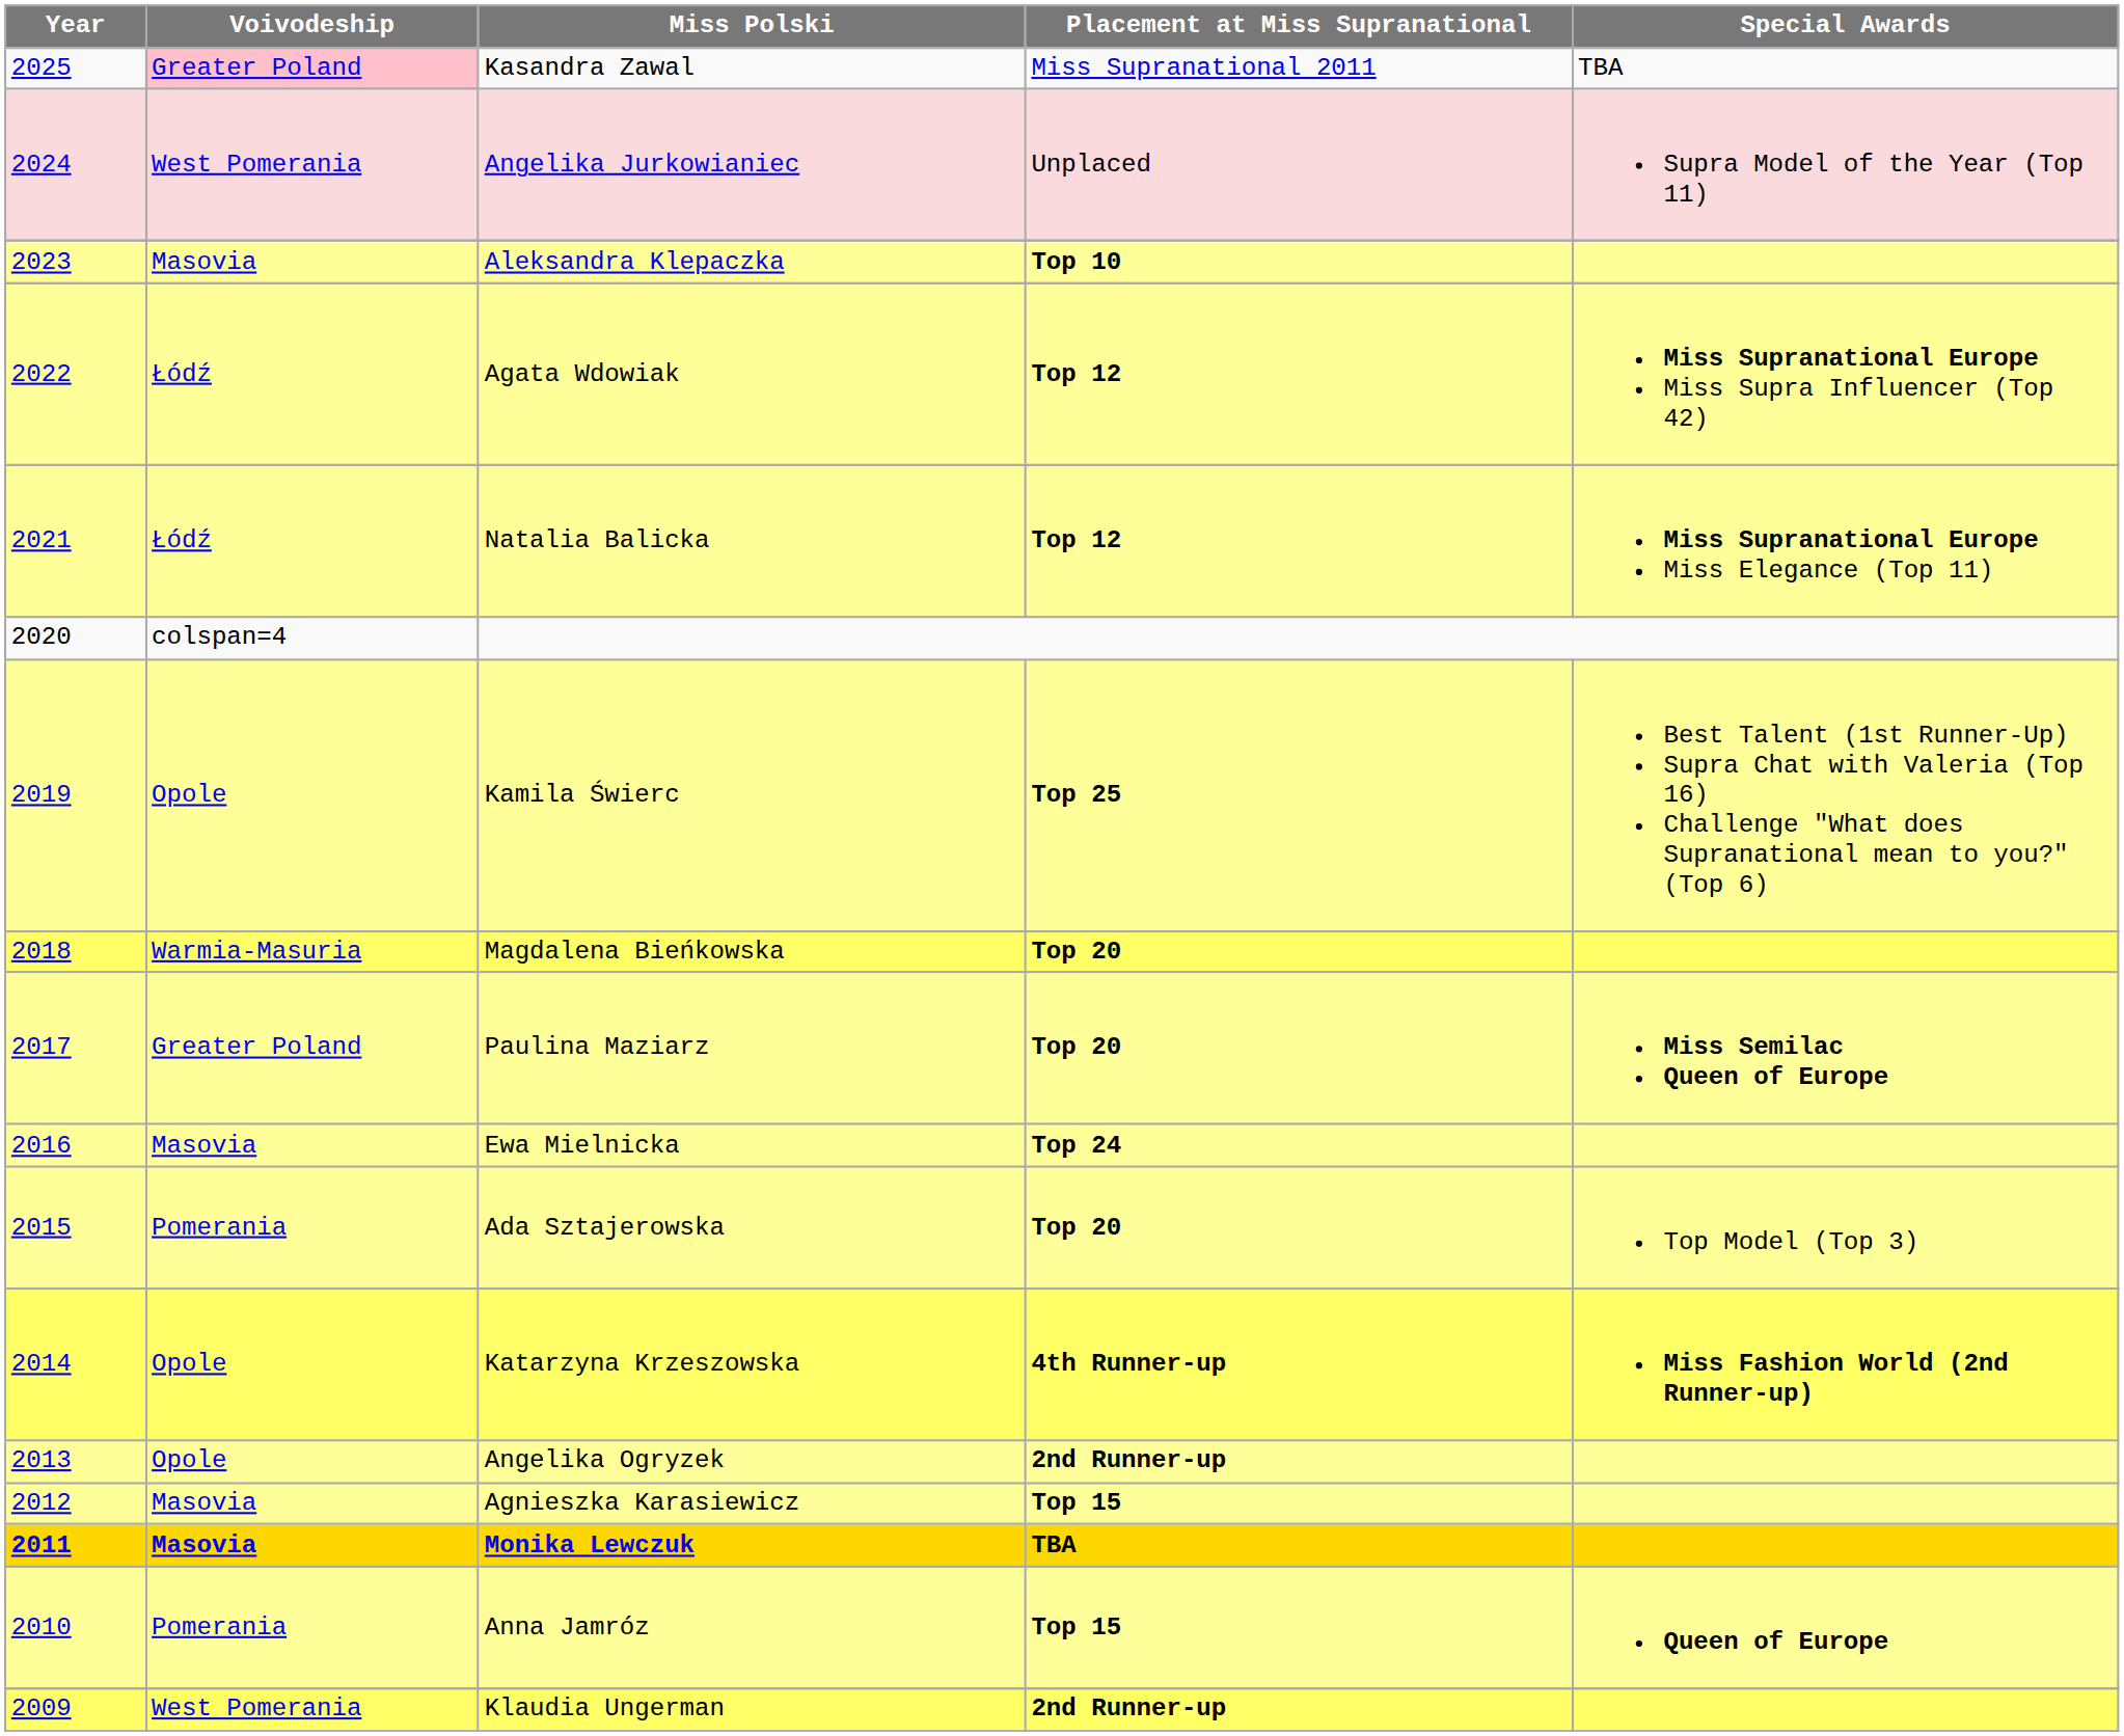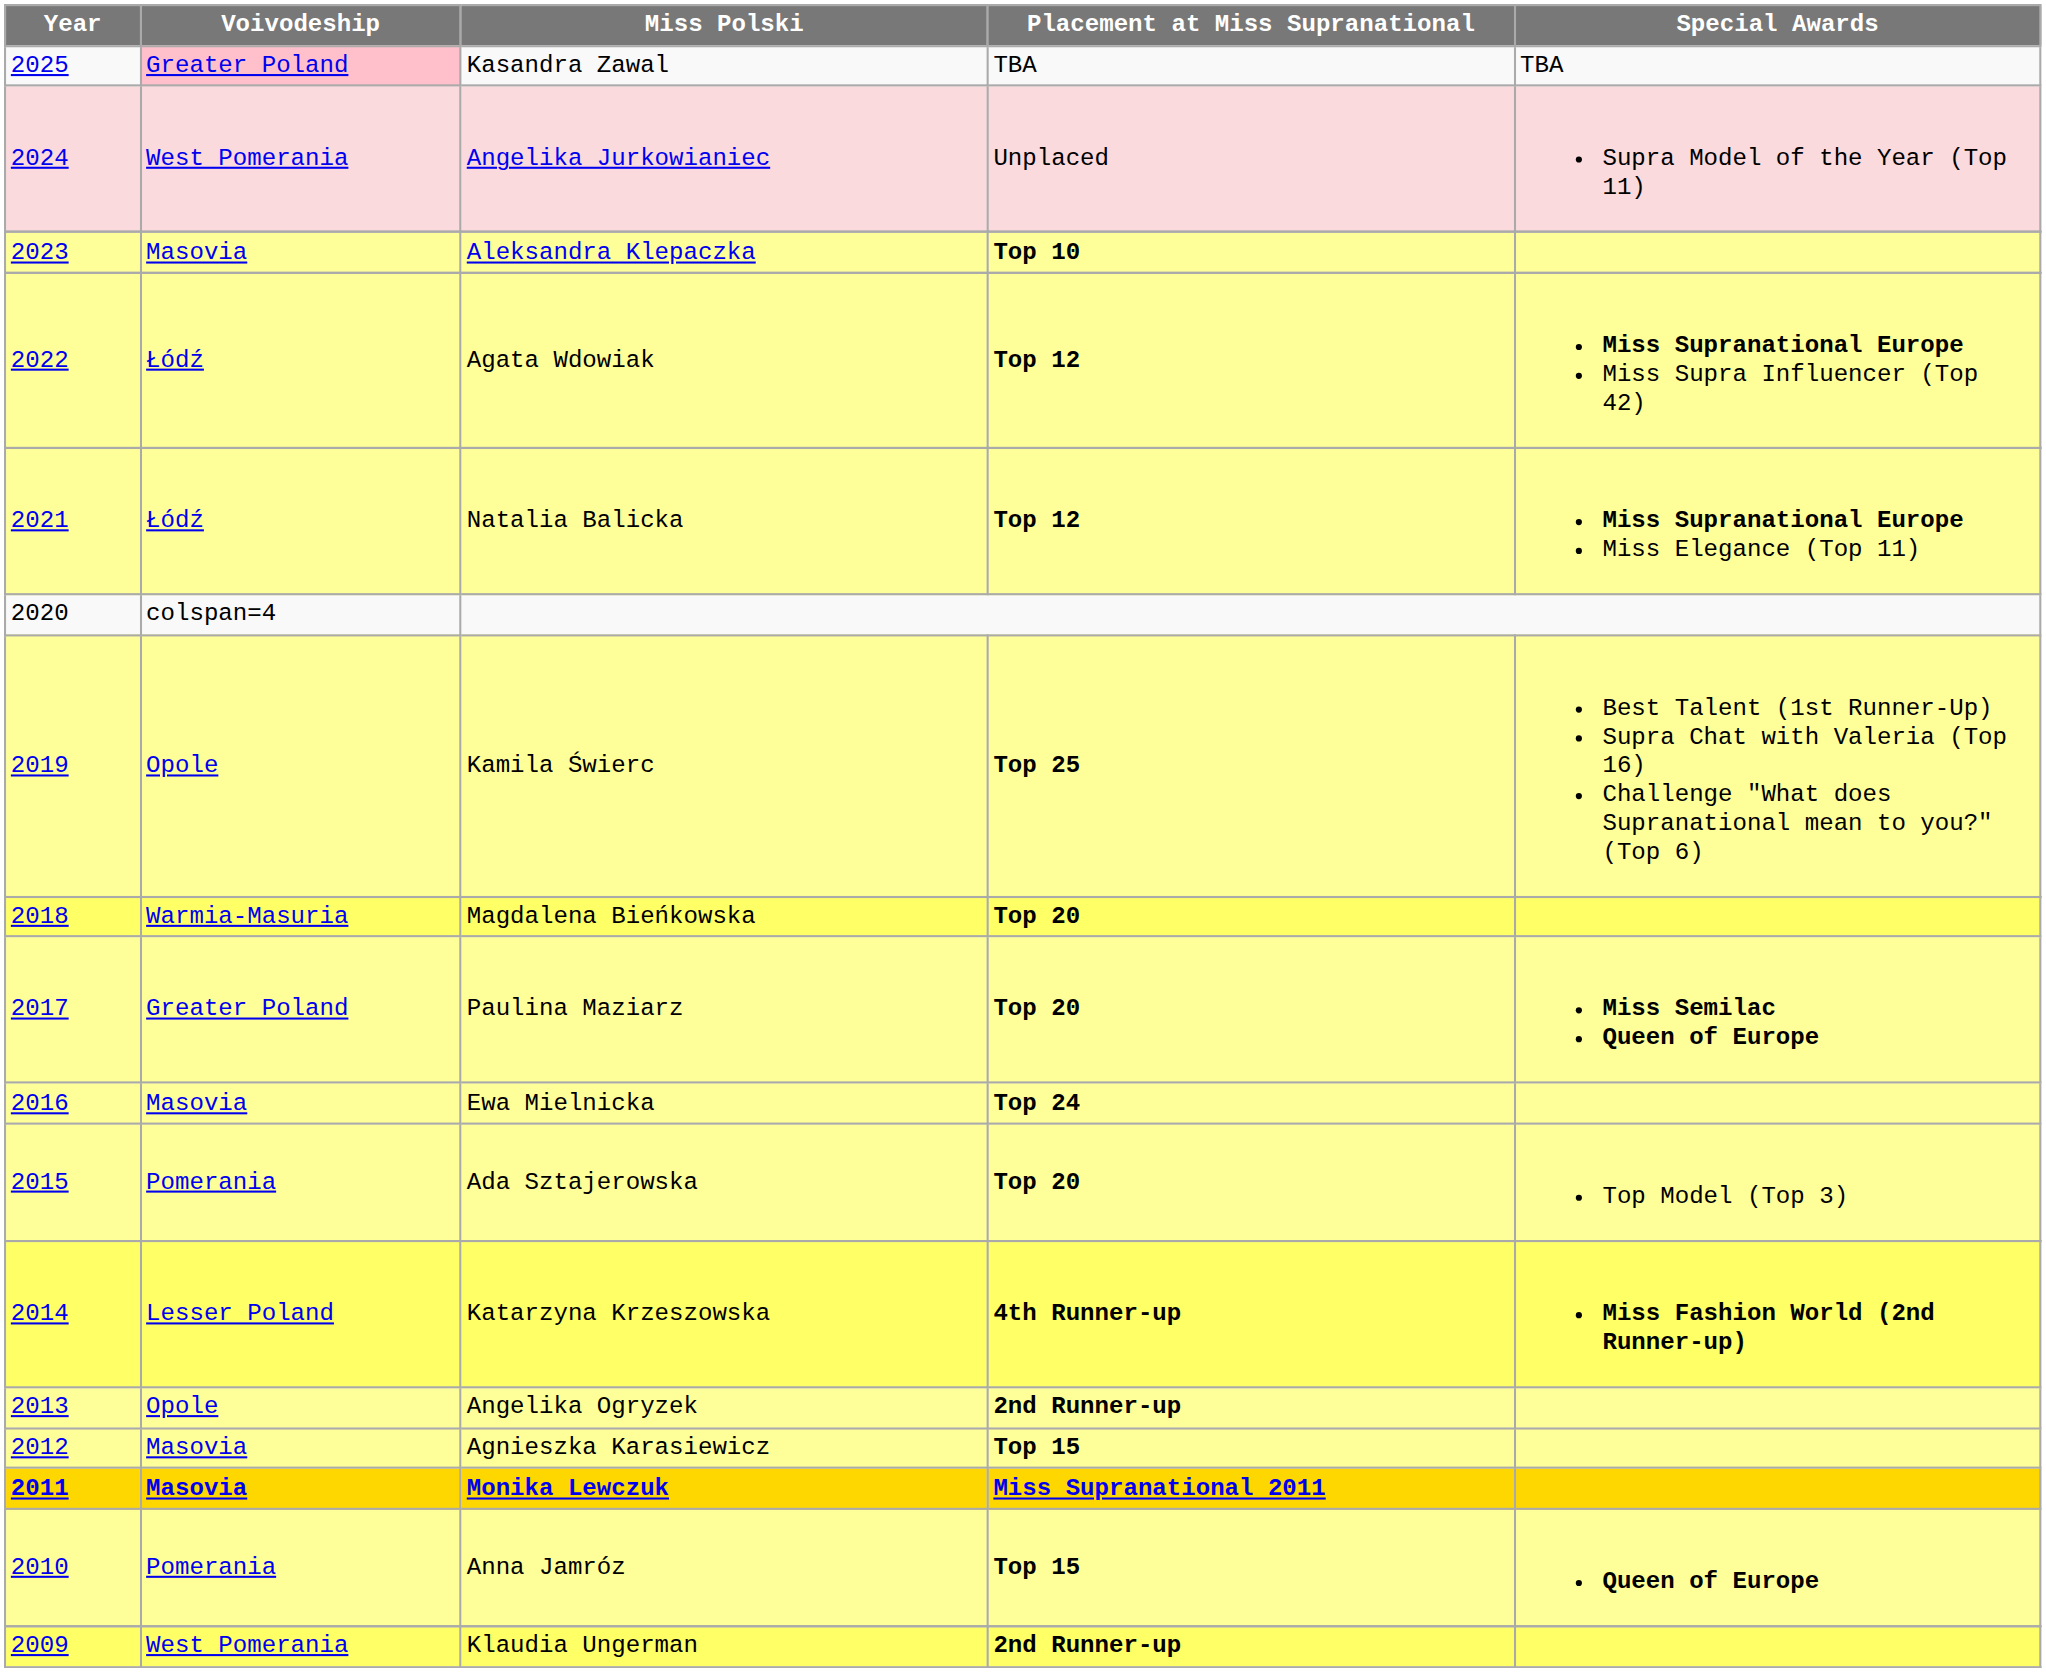Kasandra Zawal | Placement at Miss Supranational: Miss Supranational 2011 -> TBA
Katarzyna Krzeszowska | Voivodeship: Opole -> Lesser Poland
Monika Lewczuk | Placement at Miss Supranational: TBA -> Miss Supranational 2011
